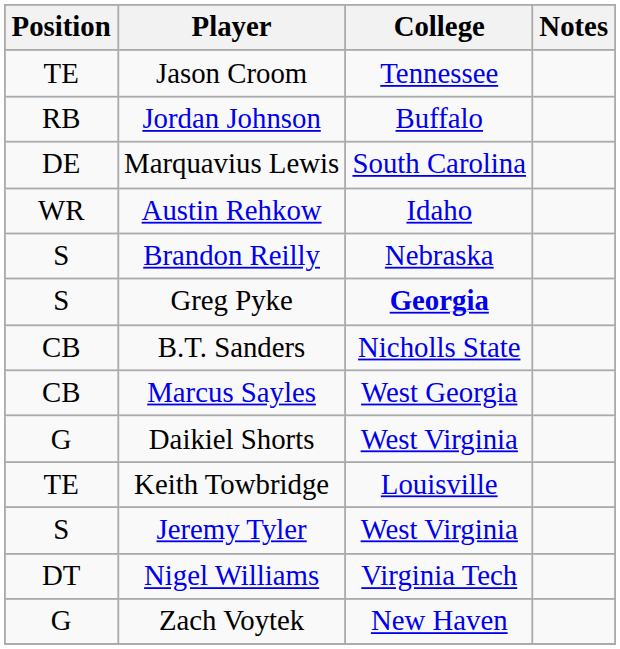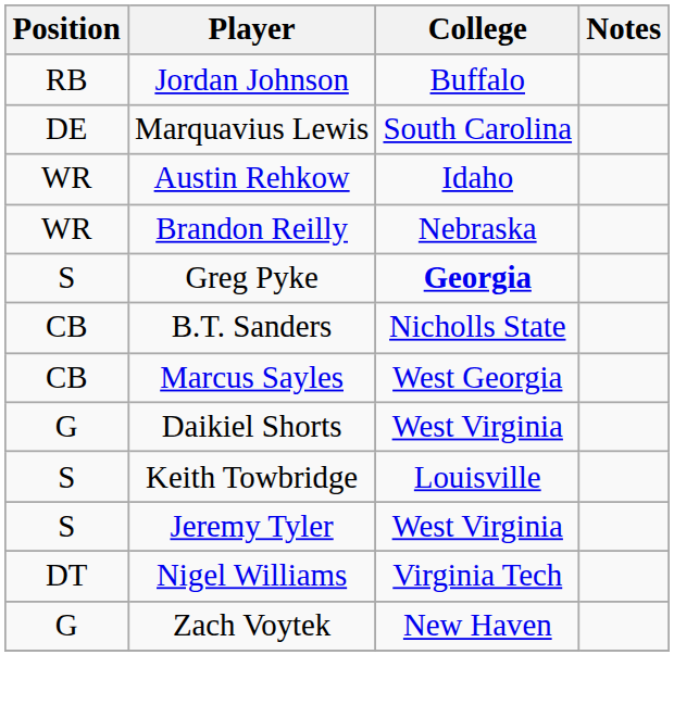- row: TE | Jason Croom | Tennessee
Brandon Reilly | Position: S -> WR
Keith Towbridge | Position: TE -> S
